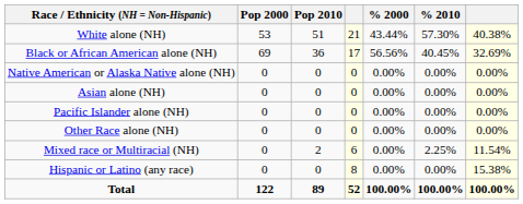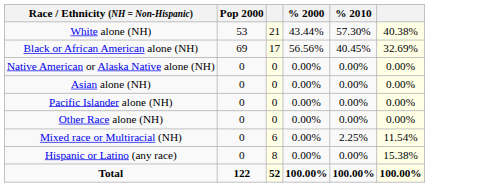- column: Pop 2010 | 51 | 36 | 0 | 0 | 0 | 0 | 2 | 0 | 89
